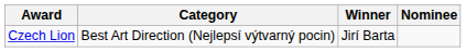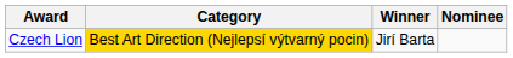Czech Lion | Category: no background -> gold background
